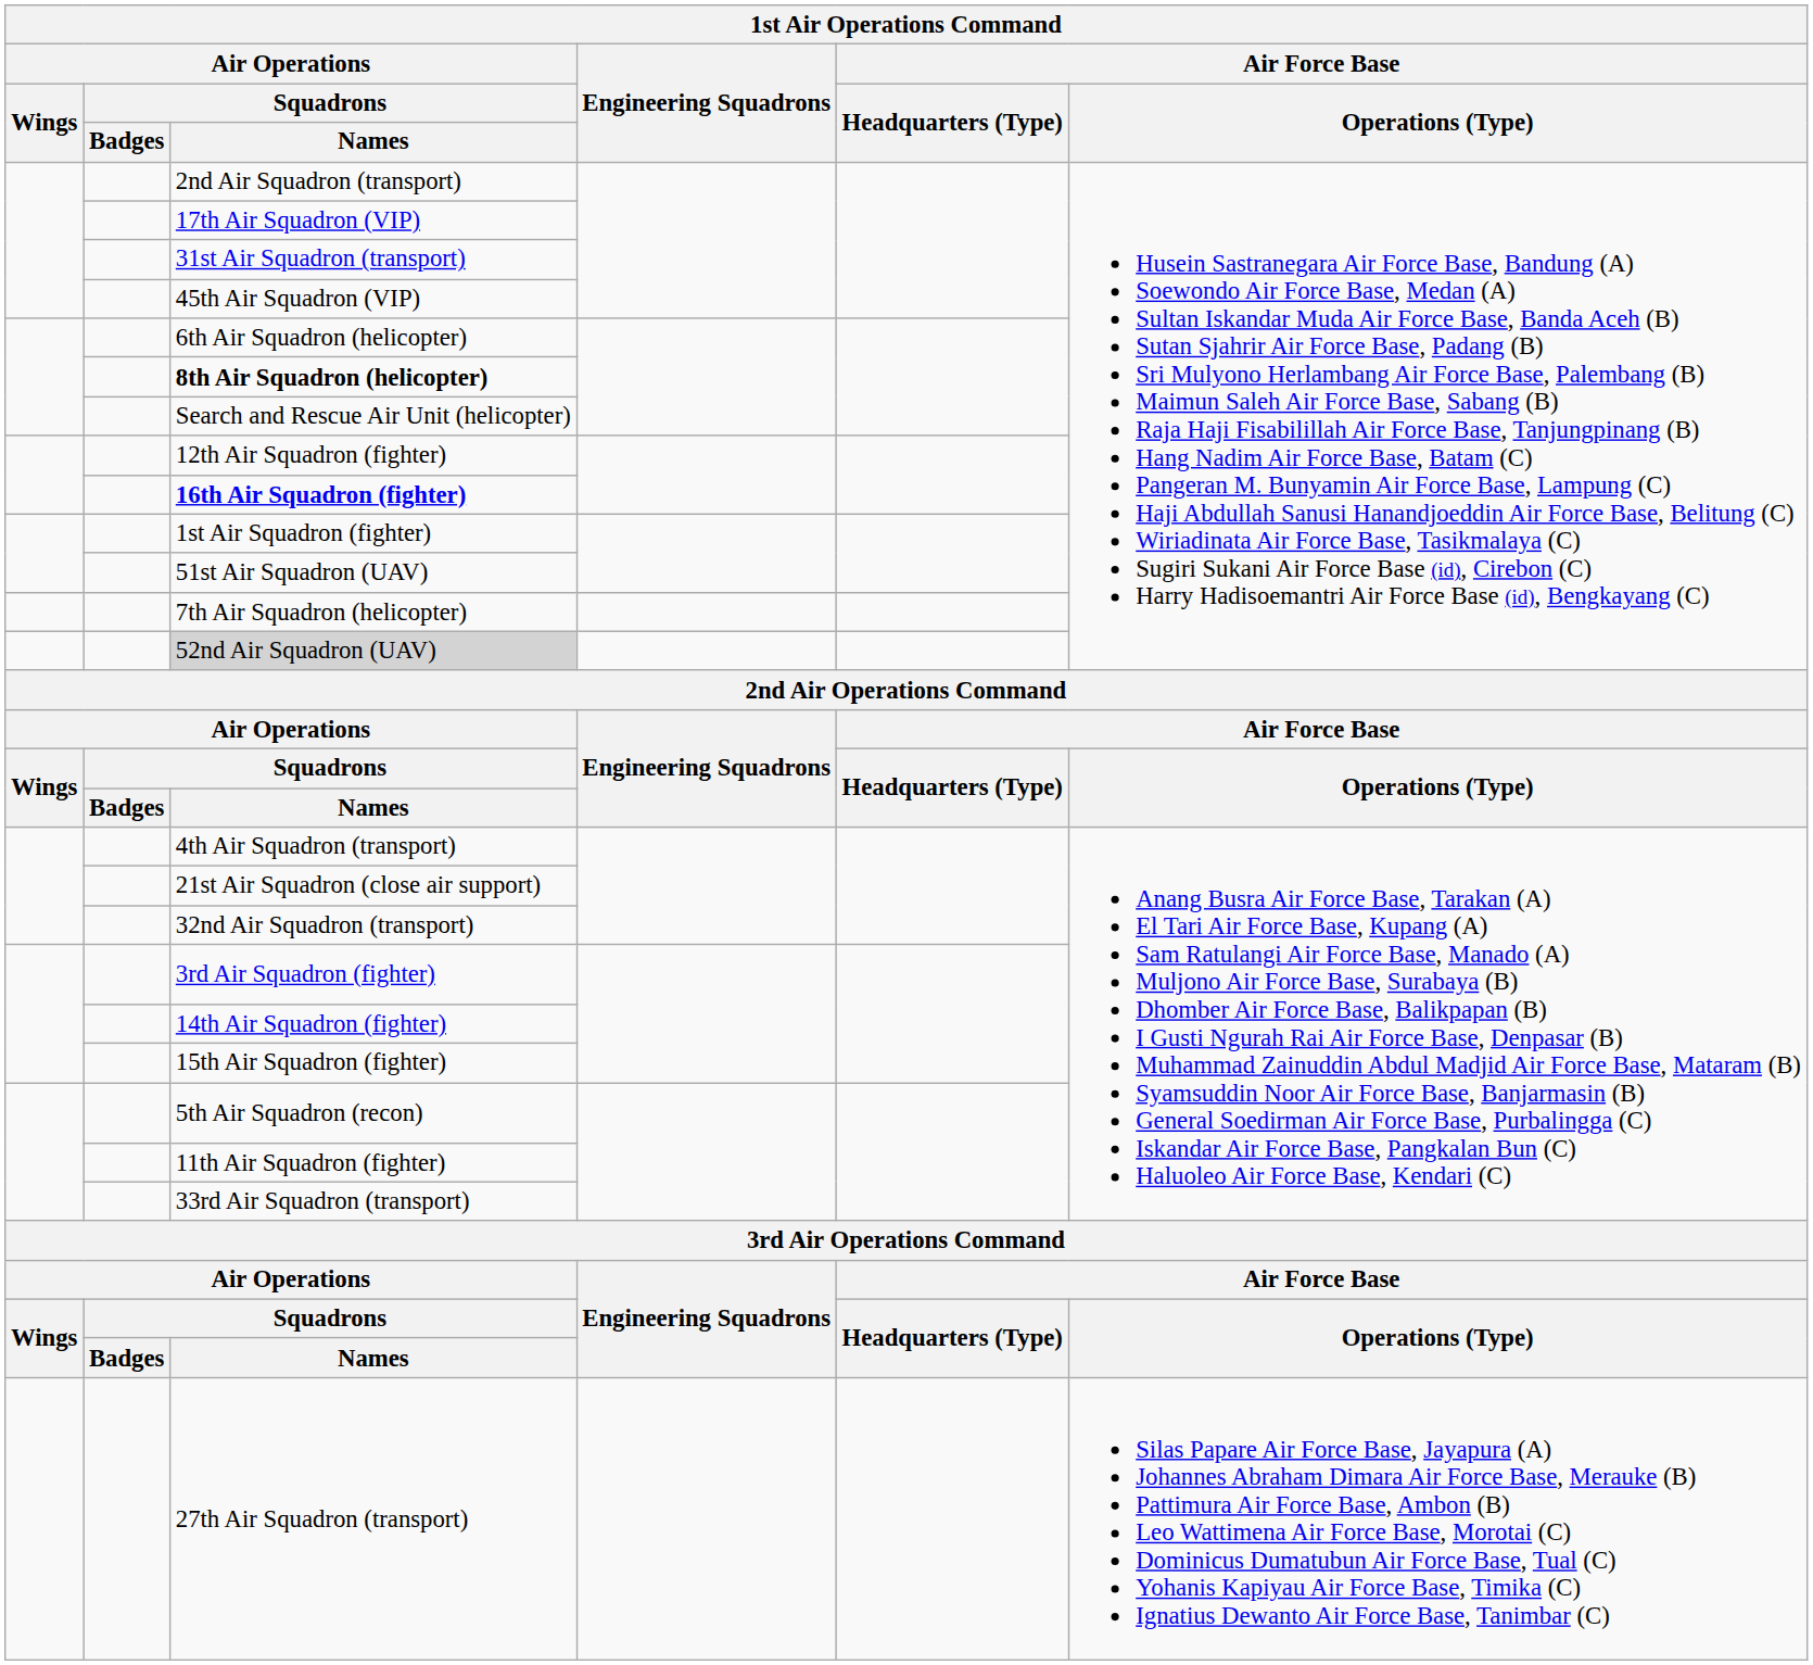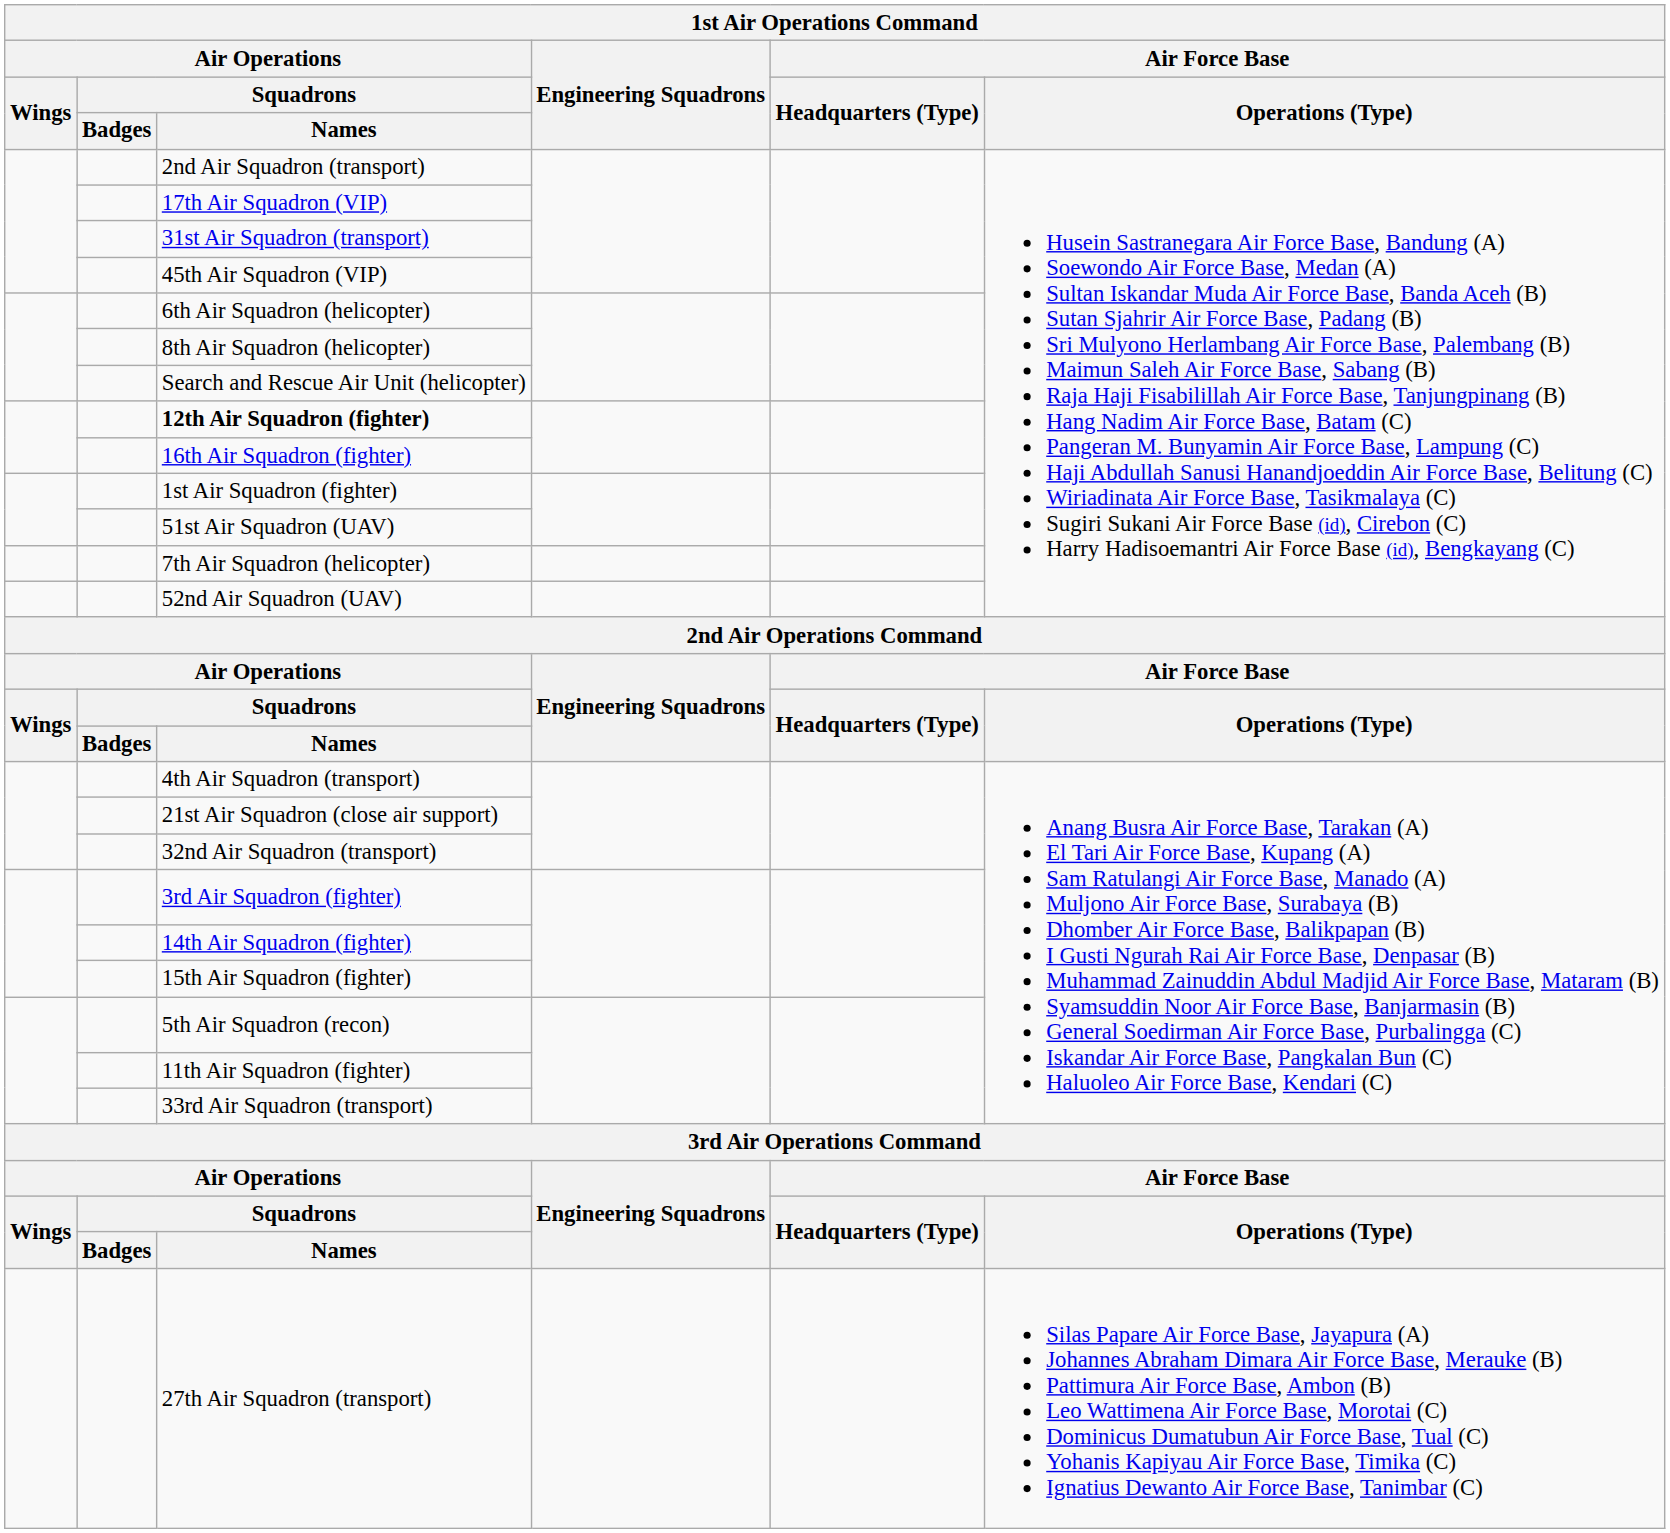8th Air Squadron (helicopter) | Air Operations / Squadrons / Names: bold -> normal
12th Air Squadron (fighter) | Air Operations / Squadrons / Names: normal -> bold
16th Air Squadron (fighter) | Air Operations / Squadrons / Names: bold -> normal
52nd Air Squadron (UAV) | Air Operations / Squadrons / Names: lightgrey background -> no background
